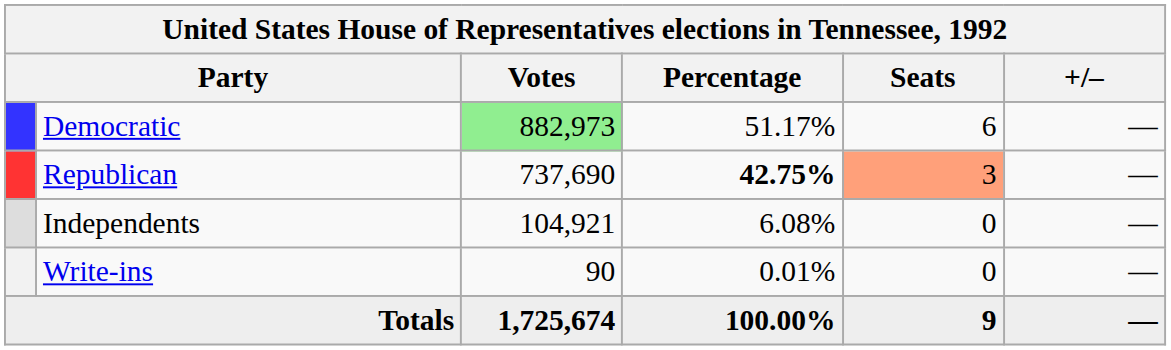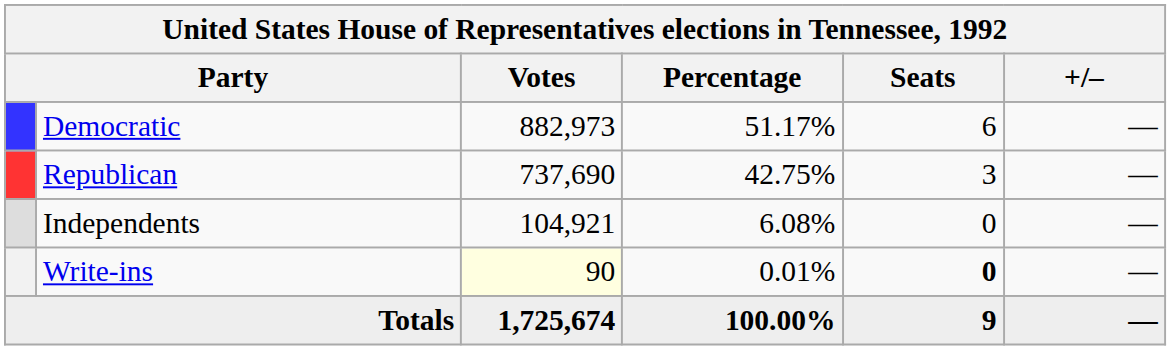Democratic | Votes: lightgreen background -> no background
Republican | Percentage: bold -> normal
Republican | Seats: lightsalmon background -> no background
Write-ins | Votes: no background -> lightyellow background
Write-ins | Seats: normal -> bold
